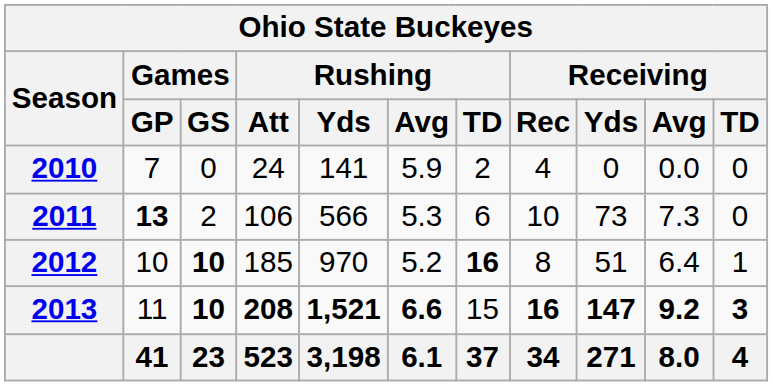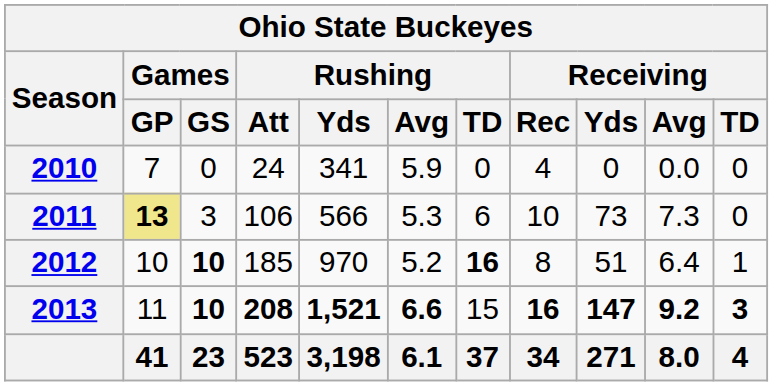2010 | Rushing / Yds: 141 -> 341
2010 | Rushing / TD: 2 -> 0
2011 | Games / GP: no background -> khaki background
2011 | Games / GS: 2 -> 3
